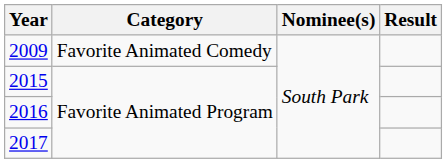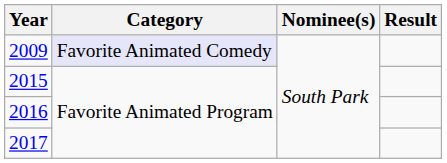2009 | Category: no background -> lavender background
